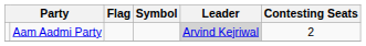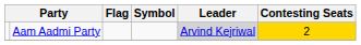Aam Aadmi Party | Contesting Seats: no background -> gold background
